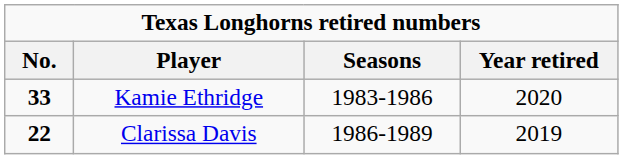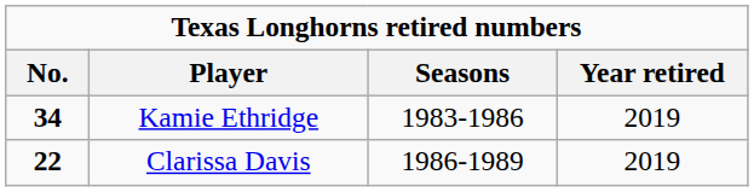Kamie Ethridge | No.: 33 -> 34
Kamie Ethridge | Year retired: 2020 -> 2019
